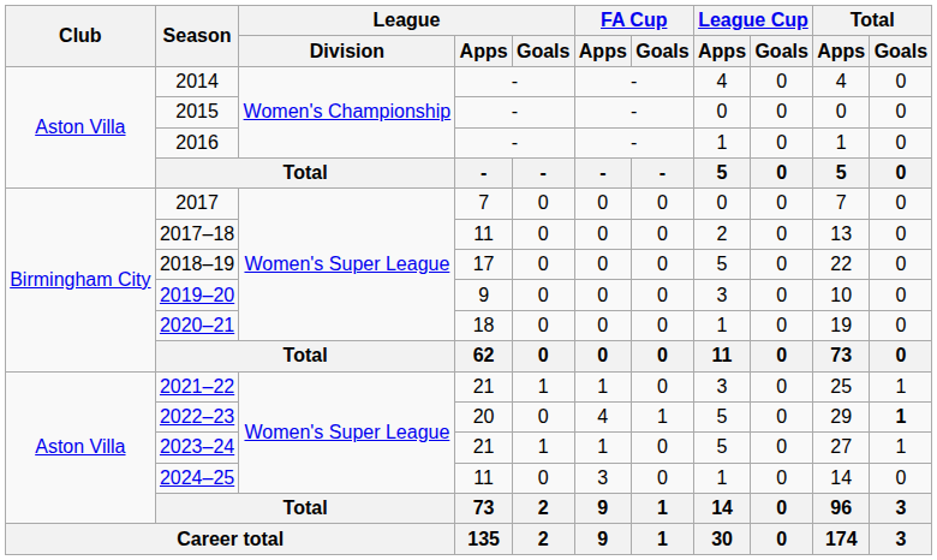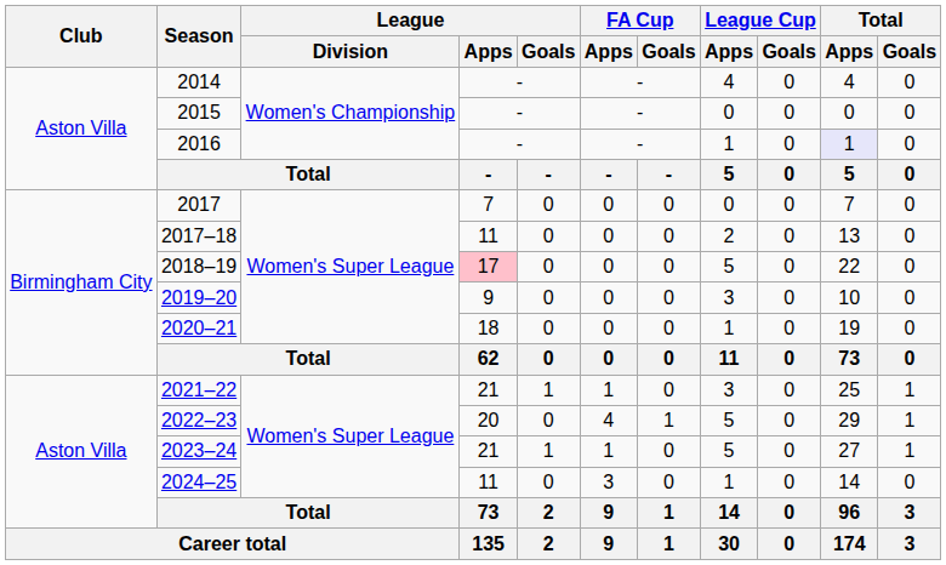2016 | Total / Apps: no background -> lavender background
2018–19 | League / Apps: no background -> pink background
2022–23 | Total / Goals: bold -> normal
